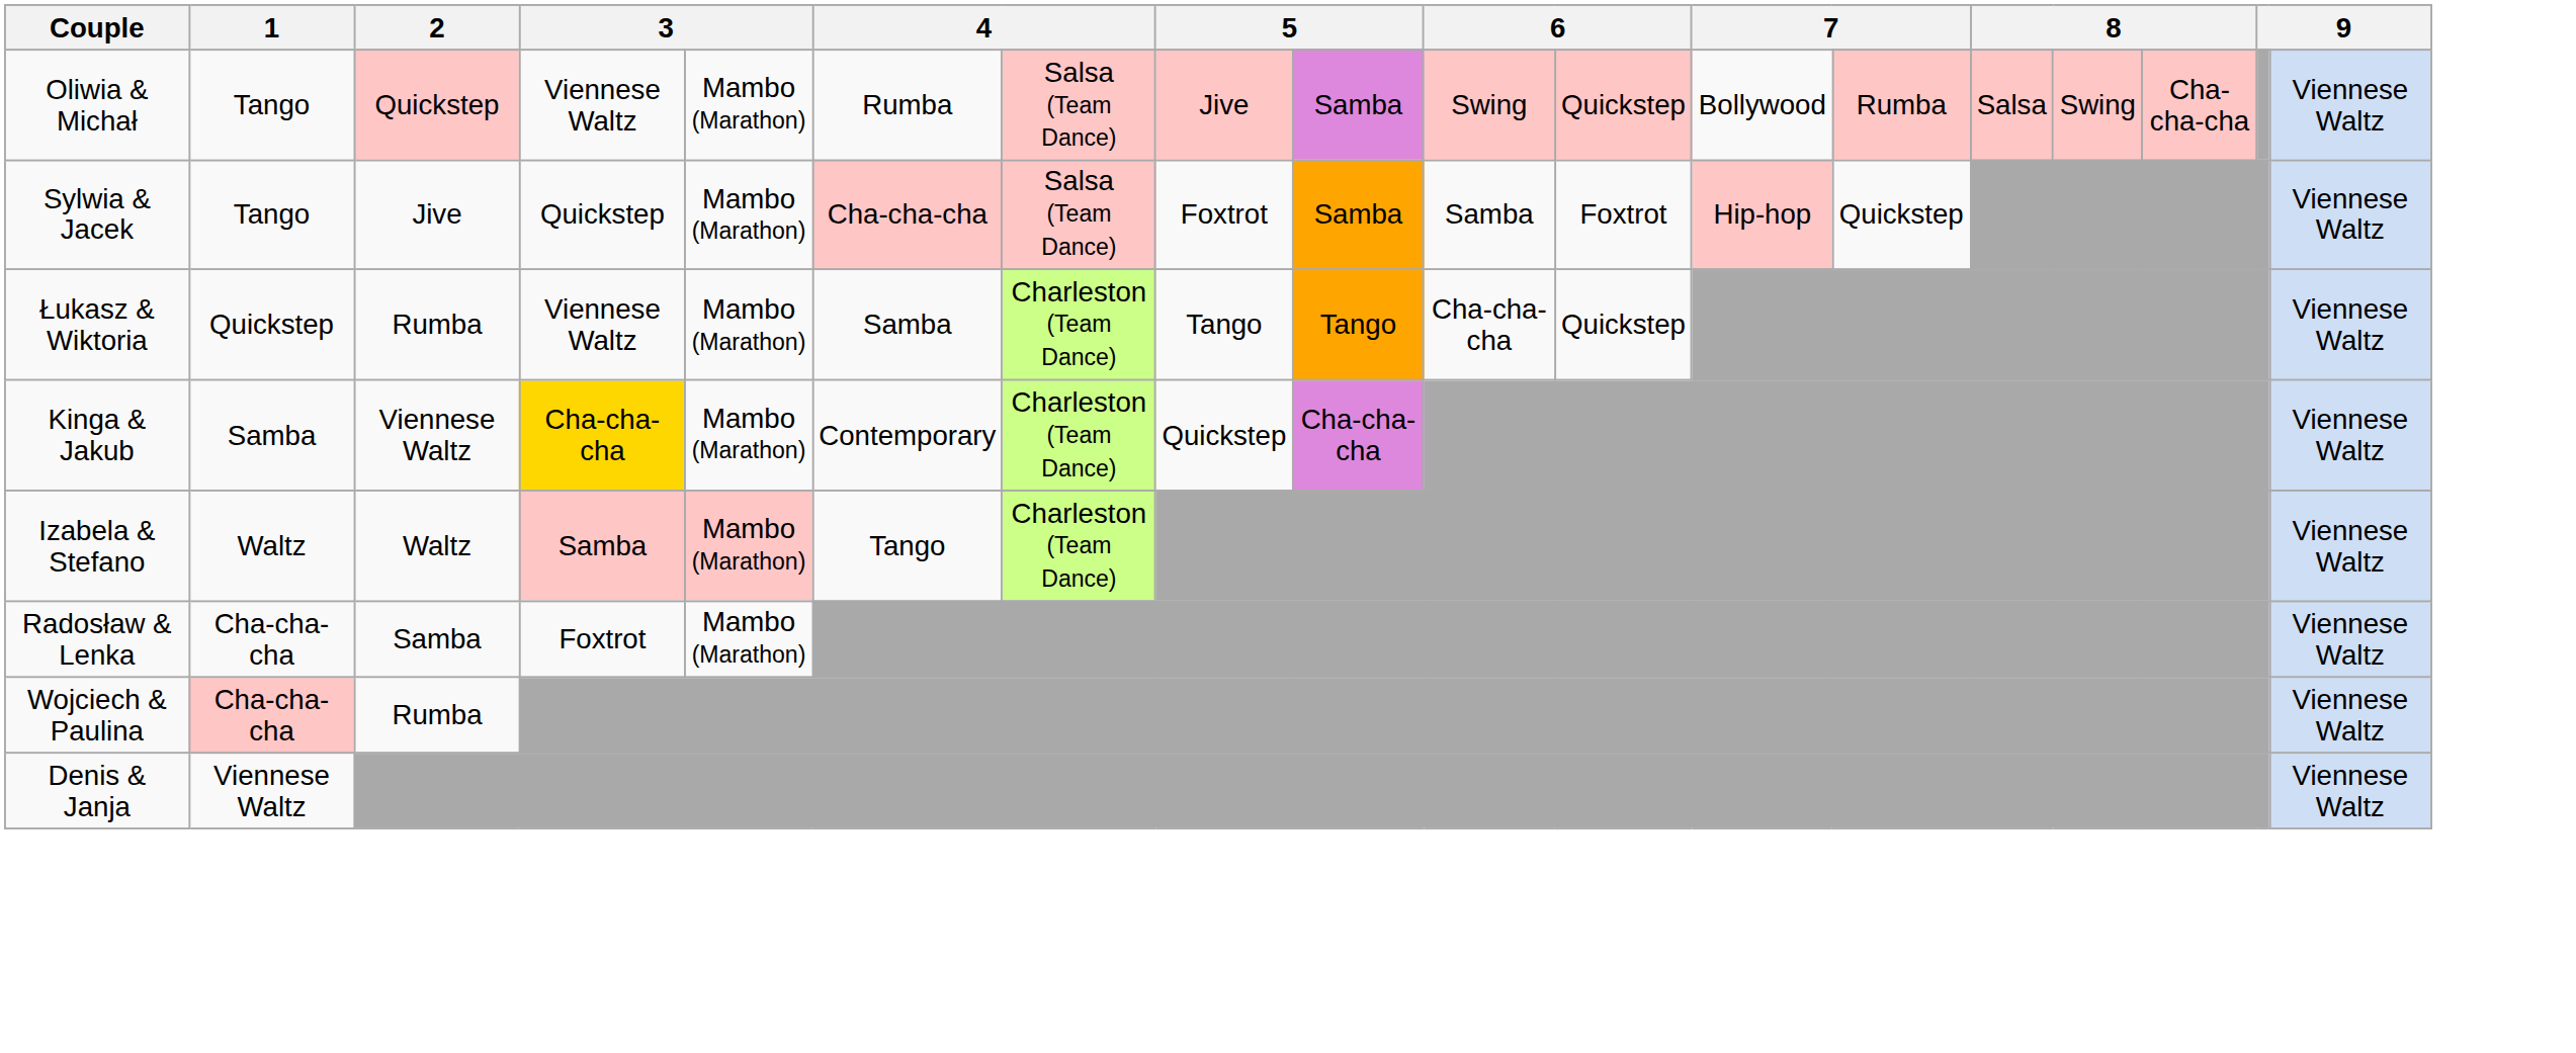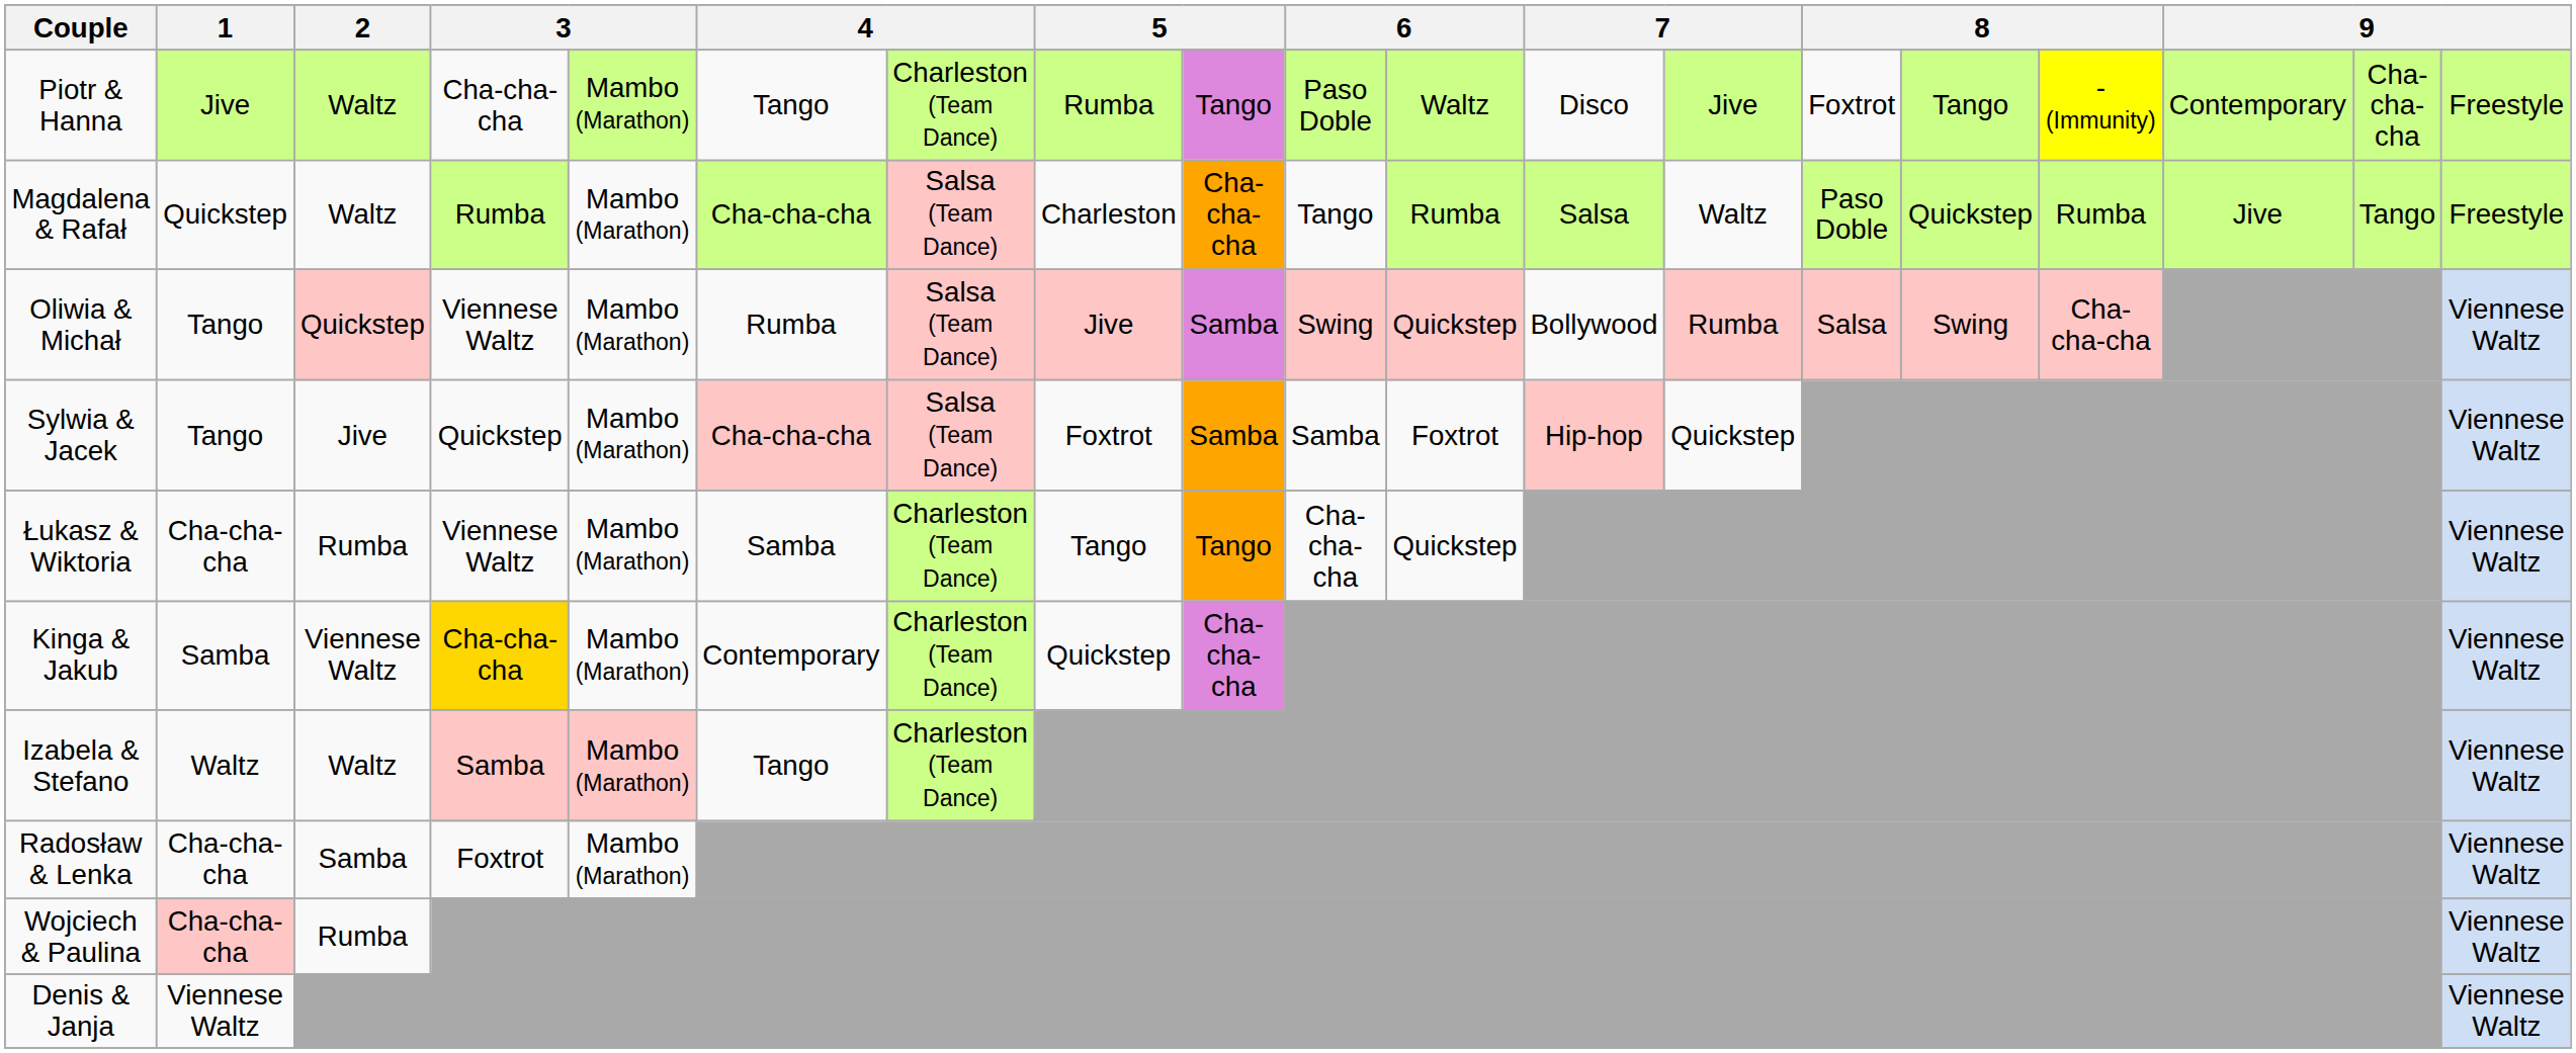+ row: Piotr & Hanna | Jive | Waltz | Cha-cha-cha | Mambo (Marathon) | Tango | Charleston (Team Dance) | Rumba | Tango | Paso Doble | Waltz | Disco | Jive | Foxtrot | Tango | - (Immunity) | Contemporary | Cha-cha-cha | Freestyle
+ row: Magdalena & Rafał | Quickstep | Waltz | Rumba | Mambo (Marathon) | Cha-cha-cha | Salsa (Team Dance) | Charleston | Cha-cha-cha | Tango | Rumba | Salsa | Waltz | Paso Doble | Quickstep | Rumba | Jive | Tango | Freestyle
Łukasz & Wiktoria | 1: Quickstep -> Cha-cha-cha
